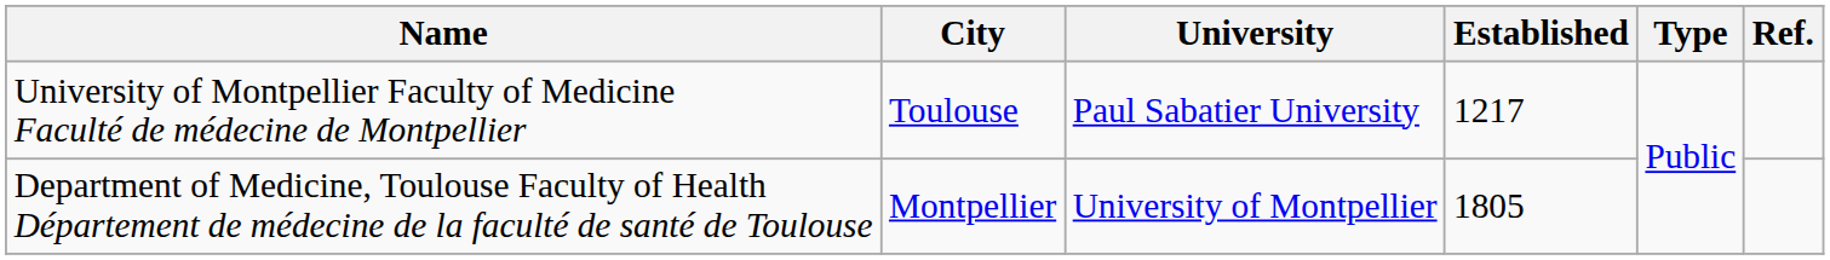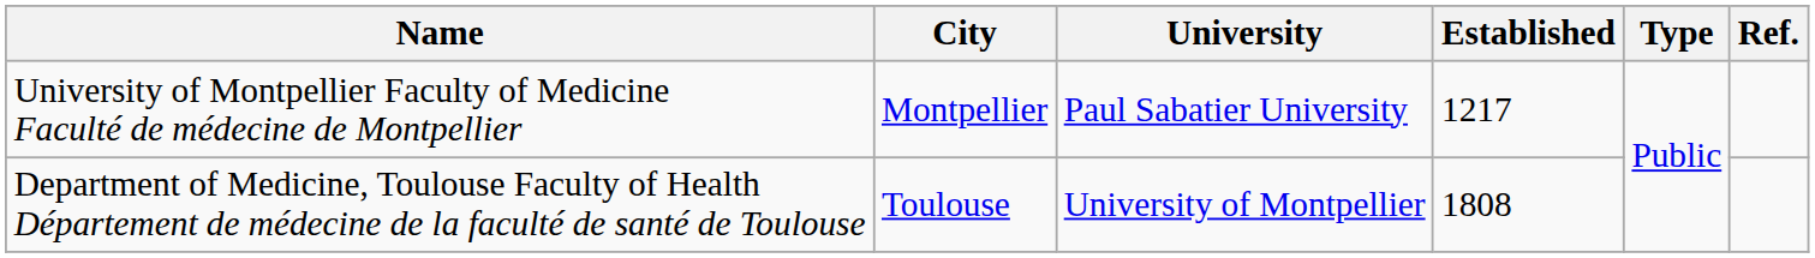row 2 | City: Toulouse -> Montpellier
row 3 | City: Montpellier -> Toulouse
row 3 | Established: 1805 -> 1808
